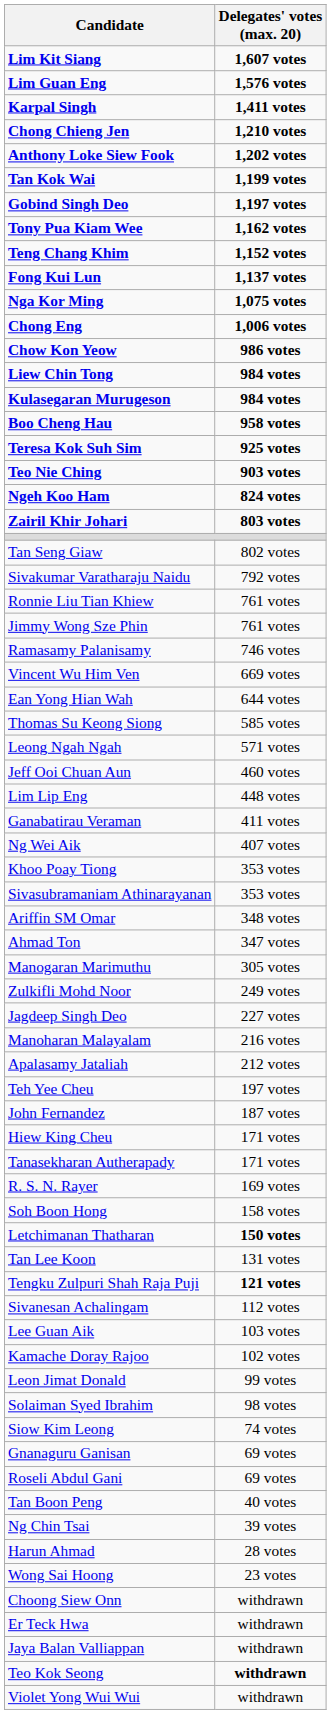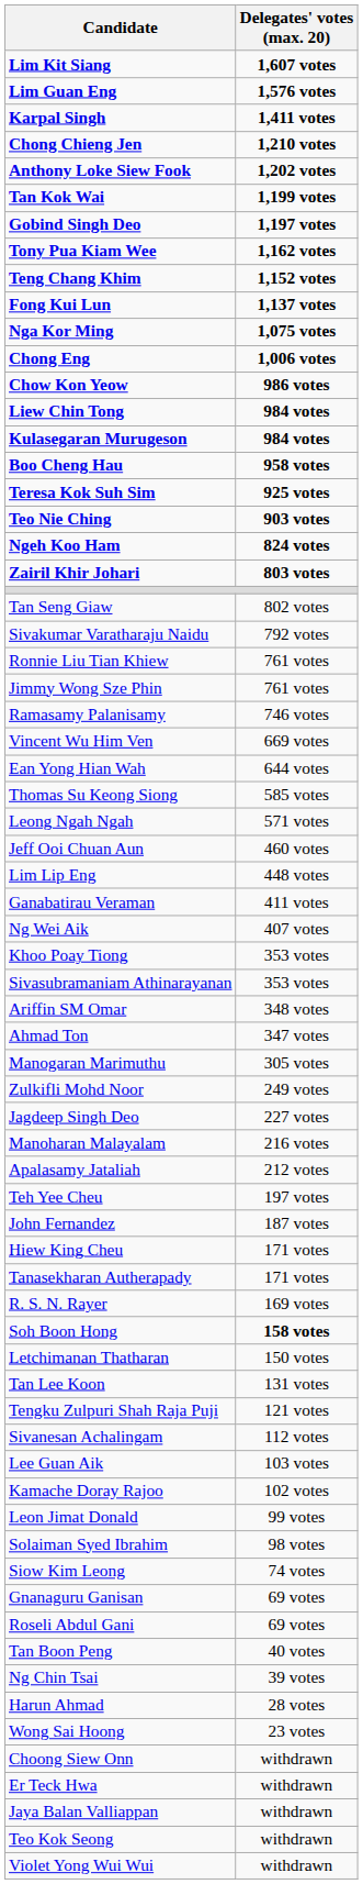Soh Boon Hong | Delegates' votes (max. 20): normal -> bold
Letchimanan Thatharan | Delegates' votes (max. 20): bold -> normal
Tengku Zulpuri Shah Raja Puji | Delegates' votes (max. 20): bold -> normal
Teo Kok Seong | Delegates' votes (max. 20): bold -> normal
